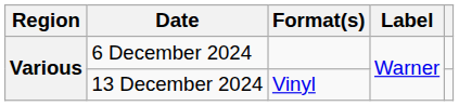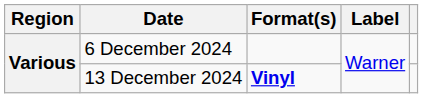13 December 2024 | Format(s): normal -> bold
